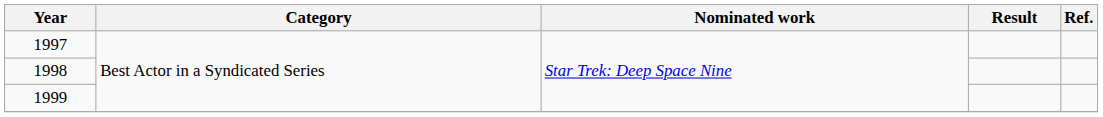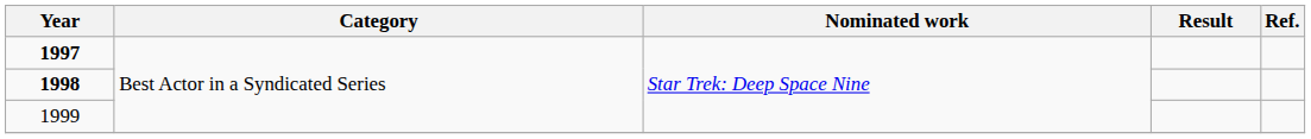1997 | Year: normal -> bold
1998 | Year: normal -> bold
